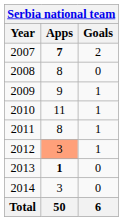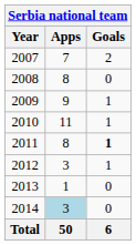2007 | Apps: bold -> normal
2011 | Goals: normal -> bold
2012 | Apps: lightsalmon background -> no background
2013 | Apps: bold -> normal
2014 | Apps: no background -> lightblue background
